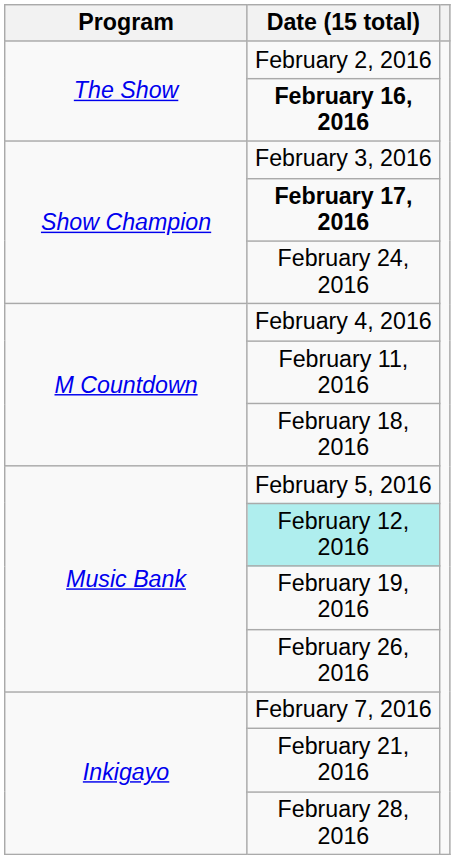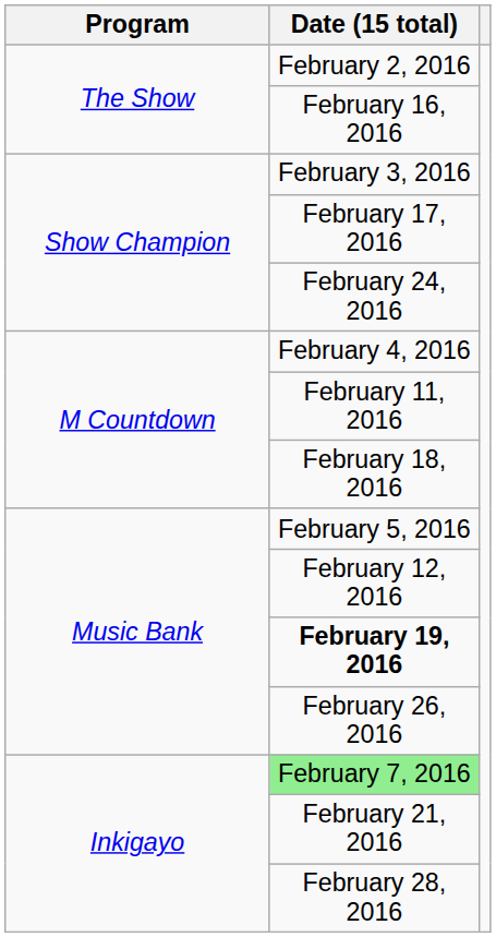February 16, 2016 | Date (15 total): bold -> normal
February 17, 2016 | Date (15 total): bold -> normal
February 12, 2016 | Date (15 total): paleturquoise background -> no background
February 19, 2016 | Date (15 total): normal -> bold
February 7, 2016 | Date (15 total): no background -> lightgreen background
